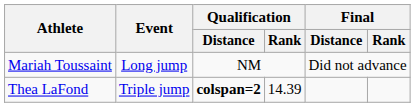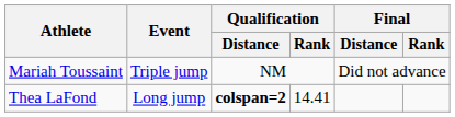Mariah Toussaint | Event: Long jump -> Triple jump
Thea LaFond | Event: Triple jump -> Long jump
Thea LaFond | Qualification / Rank: 14.39 -> 14.41
